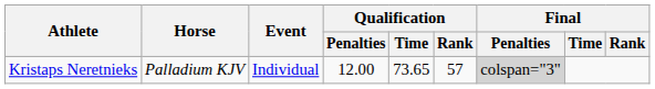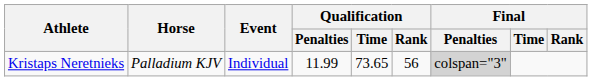Kristaps Neretnieks | Qualification / Penalties: 12.00 -> 11.99
Kristaps Neretnieks | Qualification / Rank: 57 -> 56
